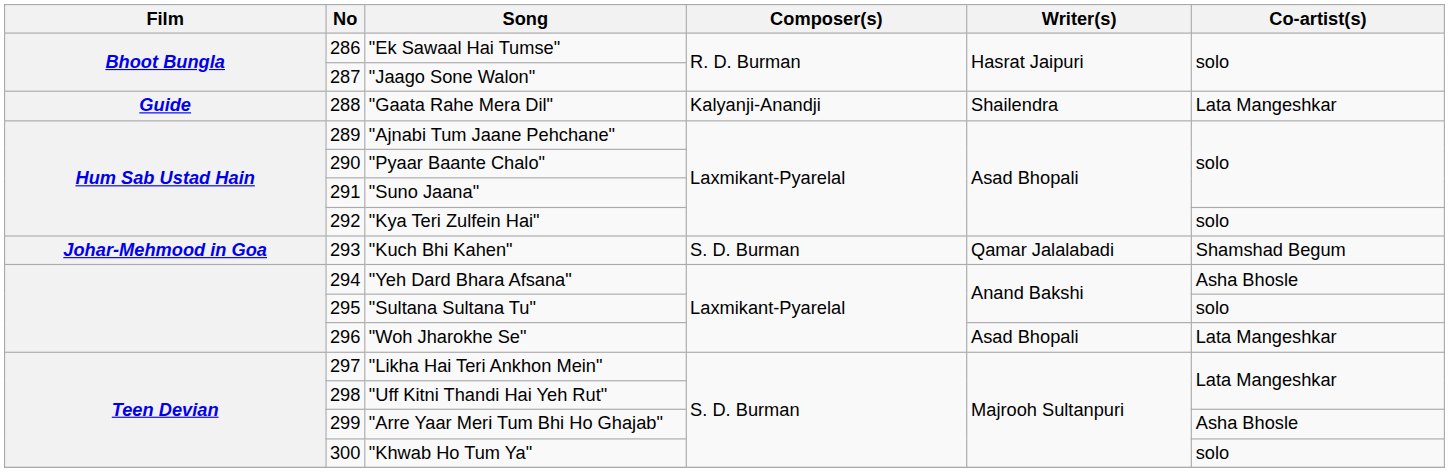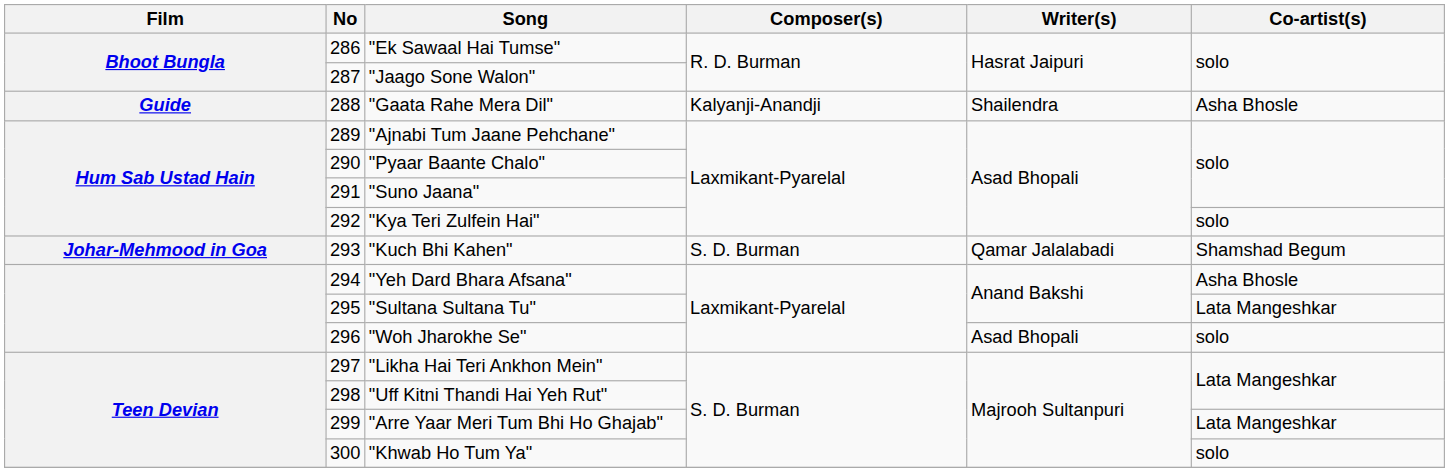"Gaata Rahe Mera Dil" | Co-artist(s): Lata Mangeshkar -> Asha Bhosle
"Sultana Sultana Tu" | Co-artist(s): solo -> Lata Mangeshkar
"Woh Jharokhe Se" | Co-artist(s): Lata Mangeshkar -> solo
"Arre Yaar Meri Tum Bhi Ho Ghajab" | Co-artist(s): Asha Bhosle -> Lata Mangeshkar
